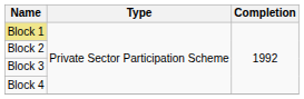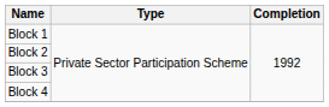Block 1 | Name: khaki background -> no background
